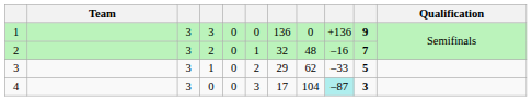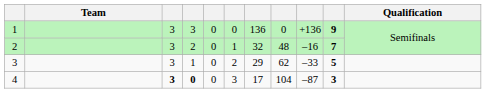4 | column 3: normal -> bold
4 | column 4: normal -> bold
4 | column 9: paleturquoise background -> no background
